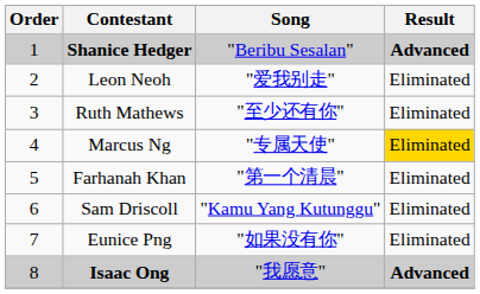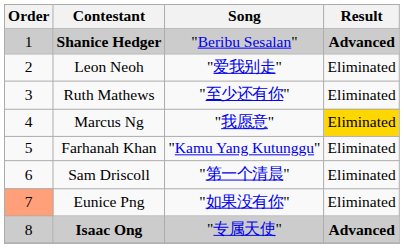Marcus Ng | Song: "专属天使" -> "我愿意"
Farhanah Khan | Song: "第一个清晨" -> "Kamu Yang Kutunggu"
Sam Driscoll | Song: "Kamu Yang Kutunggu" -> "第一个清晨"
Eunice Png | Order: no background -> lightsalmon background
Isaac Ong | Song: "我愿意" -> "专属天使"
